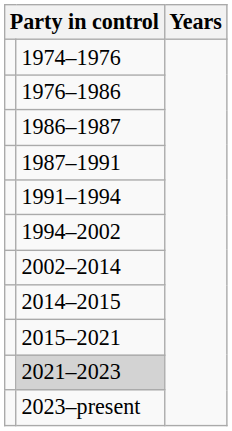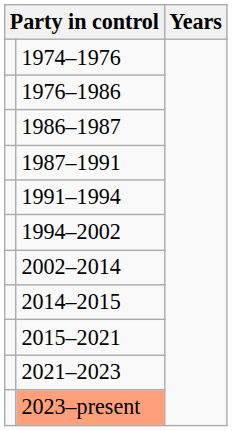2021–2023 | column 2: lightgrey background -> no background
2023–present | column 2: no background -> lightsalmon background
